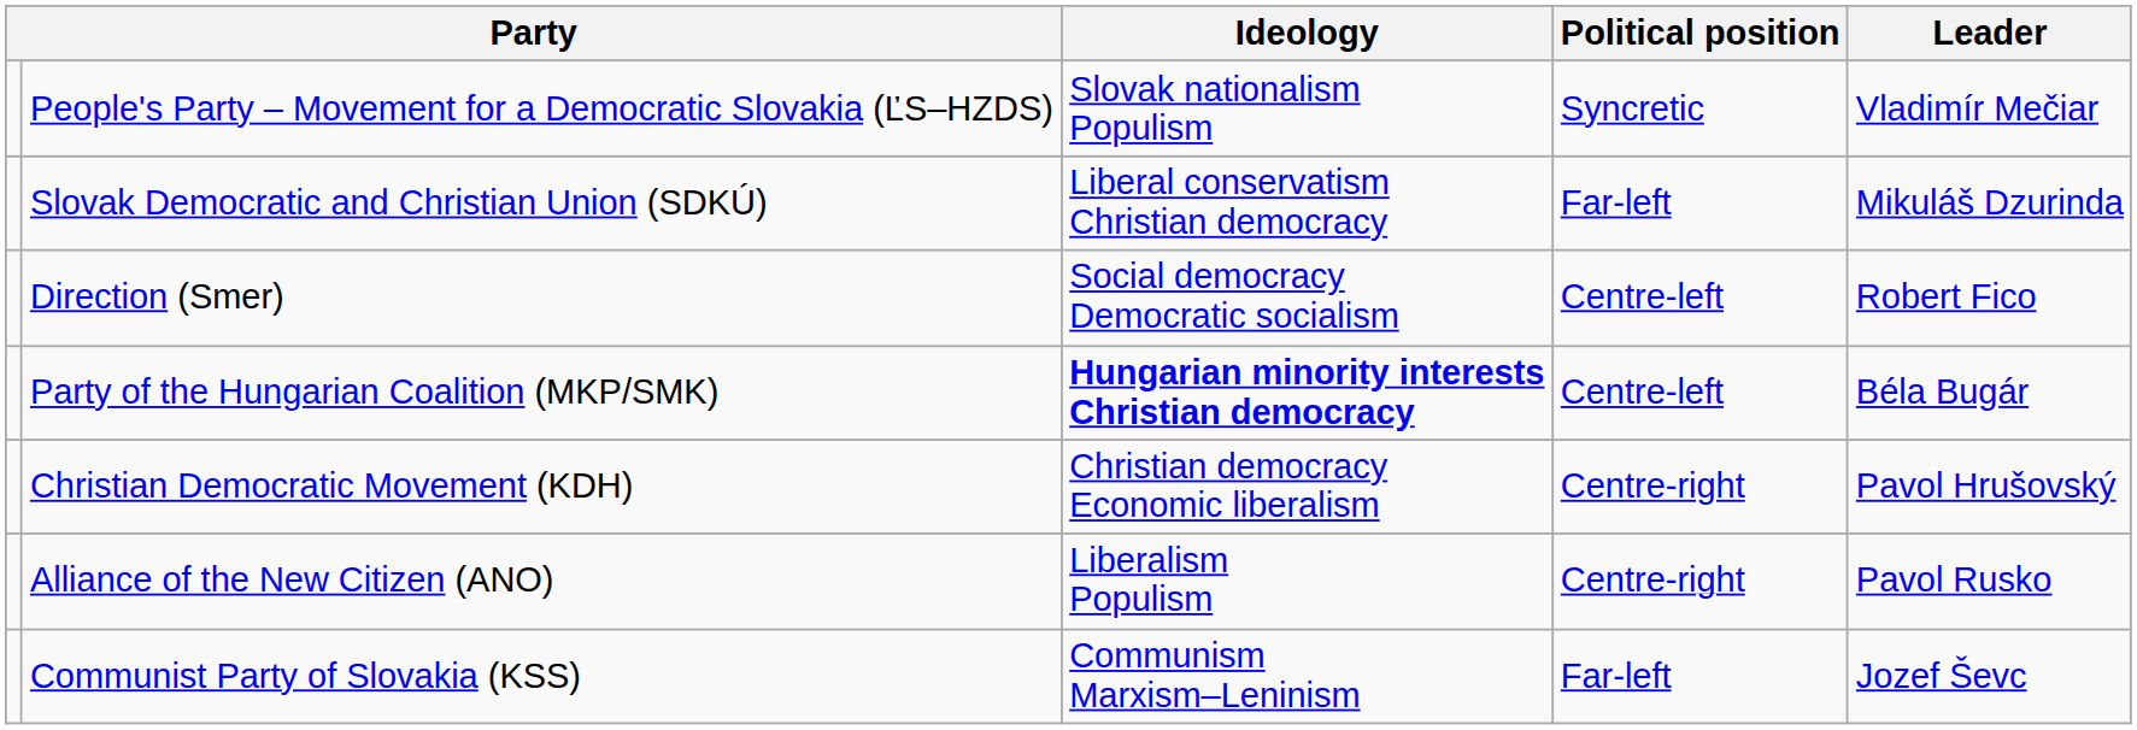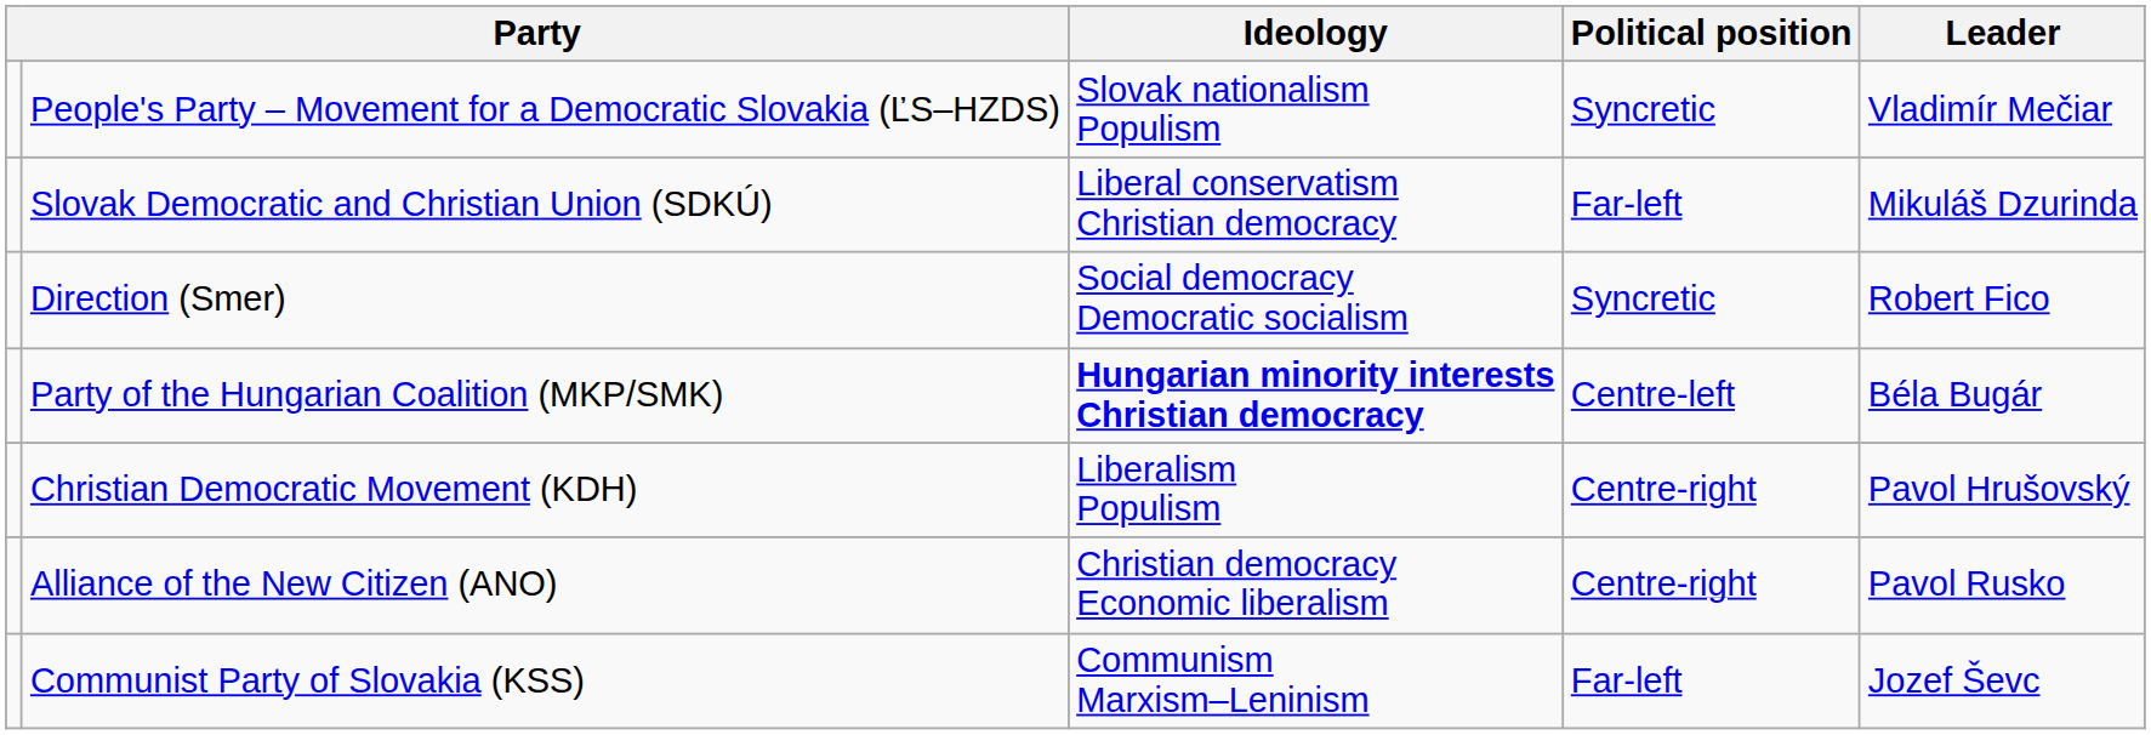Direction (Smer) | Political position: Centre-left -> Syncretic
Christian Democratic Movement (KDH) | Ideology: Christian democracy Economic liberalism -> Liberalism Populism
Alliance of the New Citizen (ANO) | Ideology: Liberalism Populism -> Christian democracy Economic liberalism
